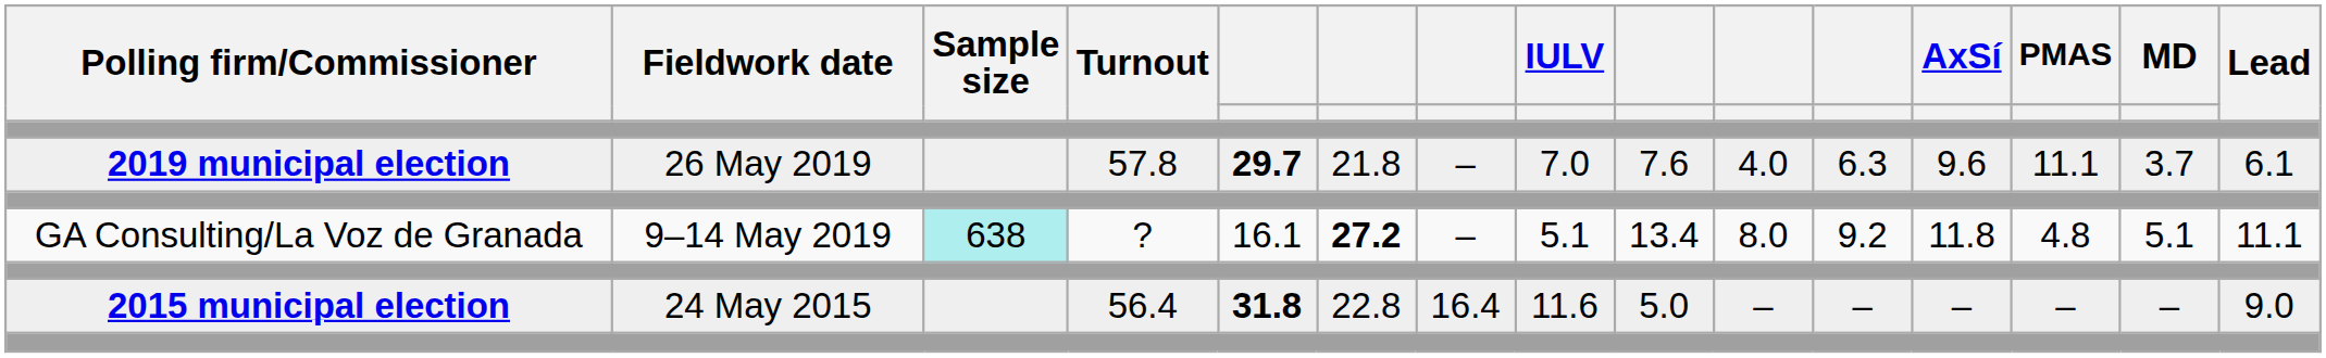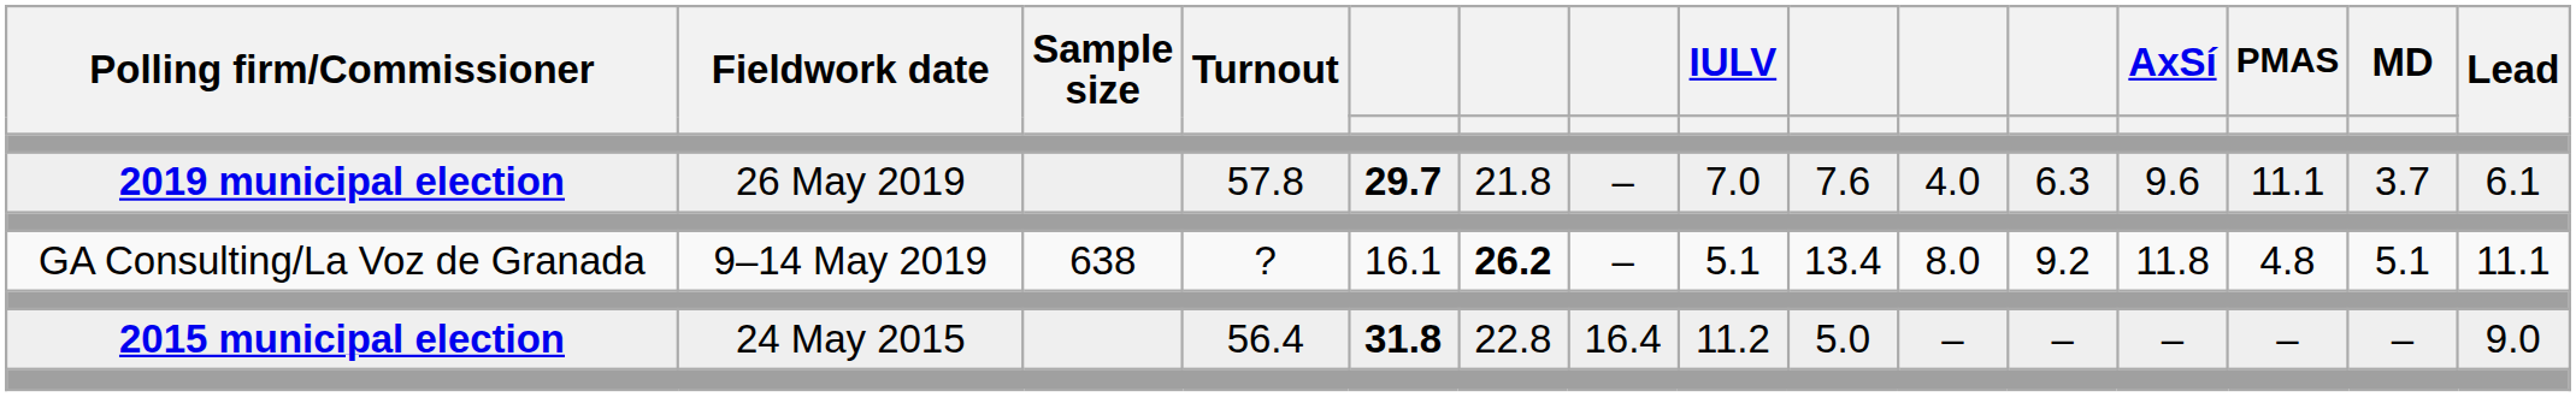GA Consulting/La Voz de Granada | Sample size: paleturquoise background -> no background
GA Consulting/La Voz de Granada | column 6: 27.2 -> 26.2
2015 municipal election | IULV: 11.6 -> 11.2
